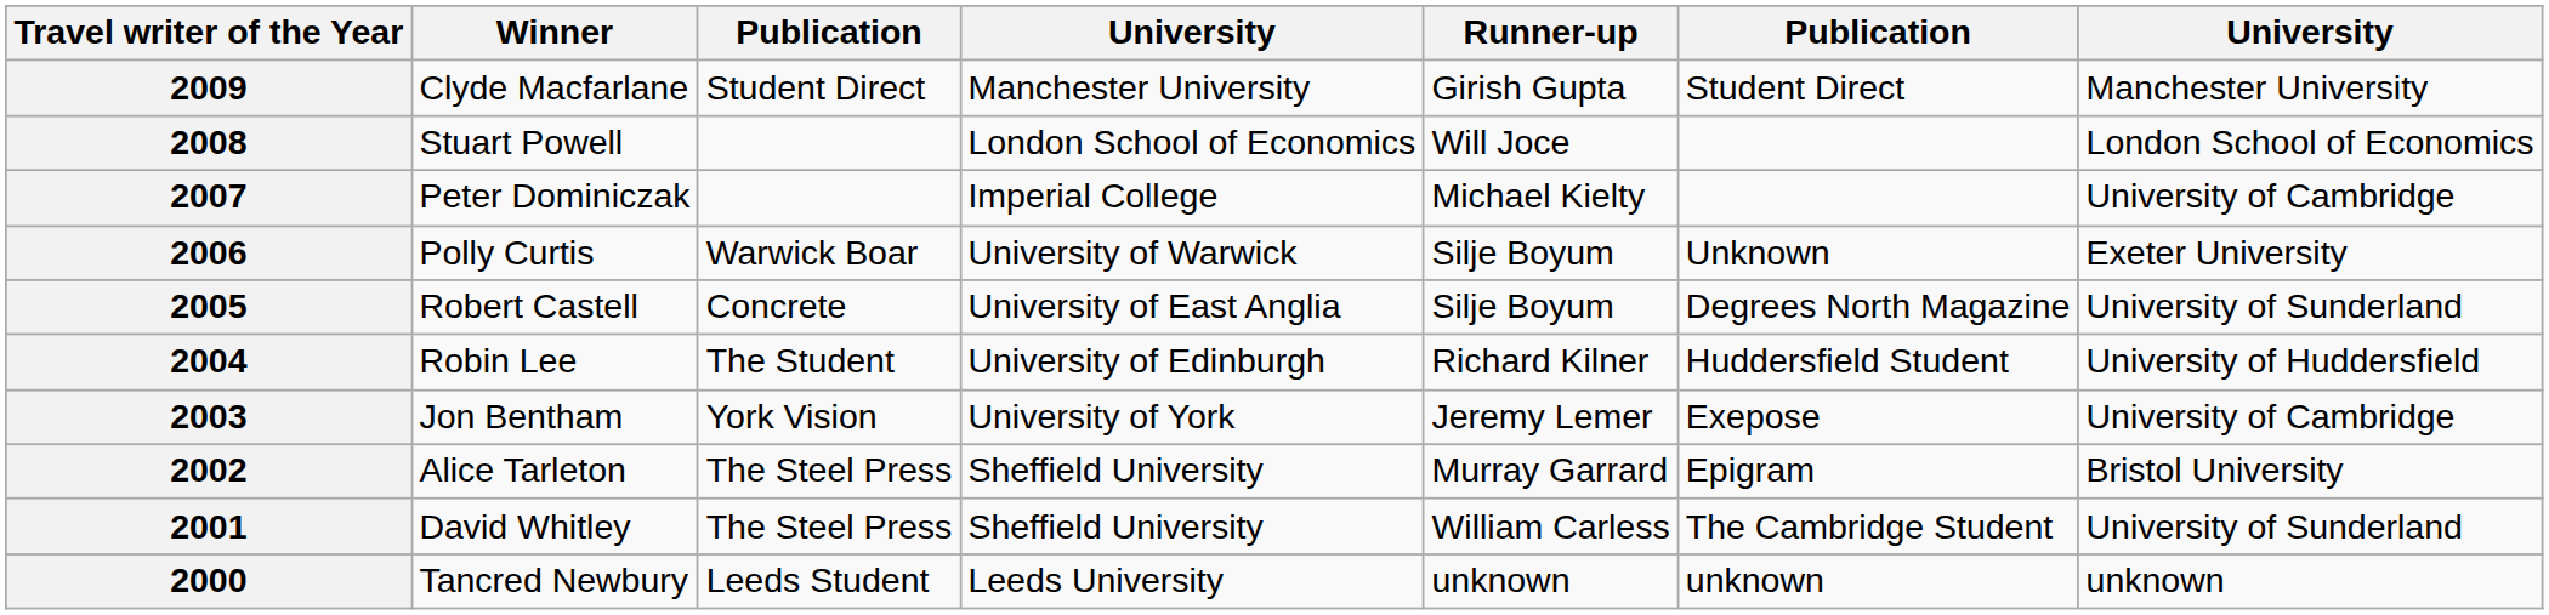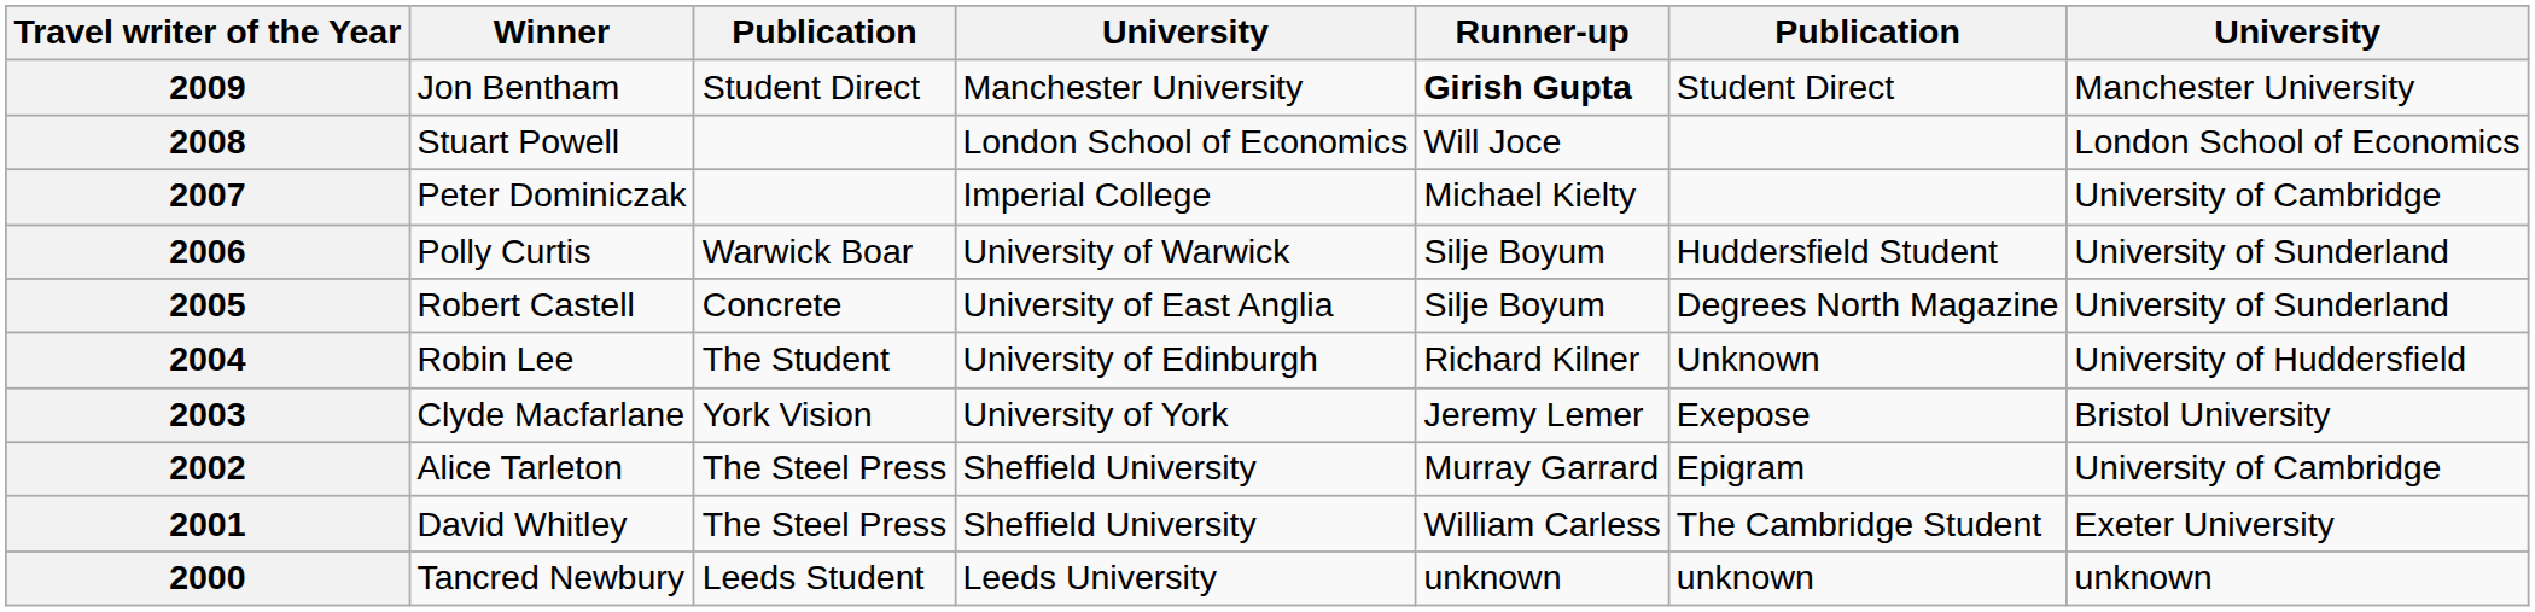2009 | Winner: Clyde Macfarlane -> Jon Bentham
2009 | Runner-up: normal -> bold
2006 | column 6: Unknown -> Huddersfield Student
2006 | column 7: Exeter University -> University of Sunderland
2004 | column 6: Huddersfield Student -> Unknown
2003 | Winner: Jon Bentham -> Clyde Macfarlane
2003 | column 7: University of Cambridge -> Bristol University
2002 | column 7: Bristol University -> University of Cambridge
2001 | column 7: University of Sunderland -> Exeter University
